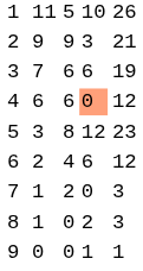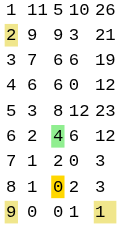row 2 | column 1: no background -> khaki background
row 4 | column 4: lightsalmon background -> no background
row 6 | column 3: no background -> lightgreen background
row 8 | column 3: no background -> gold background
row 9 | column 1: no background -> khaki background
row 9 | column 5: no background -> khaki background
